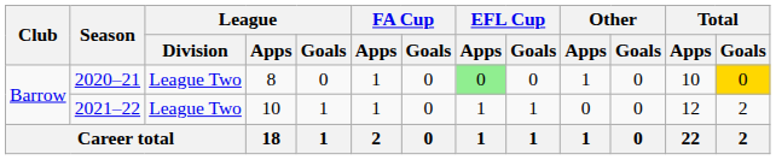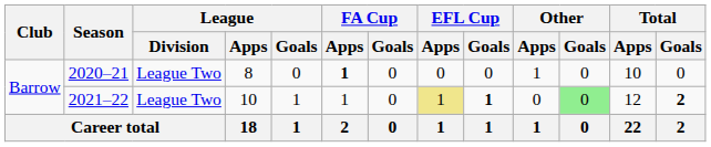2020–21 | FA Cup / Apps: normal -> bold
2020–21 | EFL Cup / Apps: lightgreen background -> no background
2020–21 | Total / Goals: gold background -> no background
2021–22 | EFL Cup / Apps: no background -> khaki background
2021–22 | EFL Cup / Goals: normal -> bold
2021–22 | Other / Goals: no background -> lightgreen background
2021–22 | Total / Goals: normal -> bold
